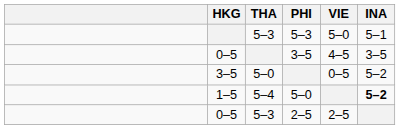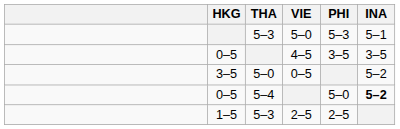columns swapped: PHI <-> VIE
row 5 | HKG: 1–5 -> 0–5
row 6 | HKG: 0–5 -> 1–5
